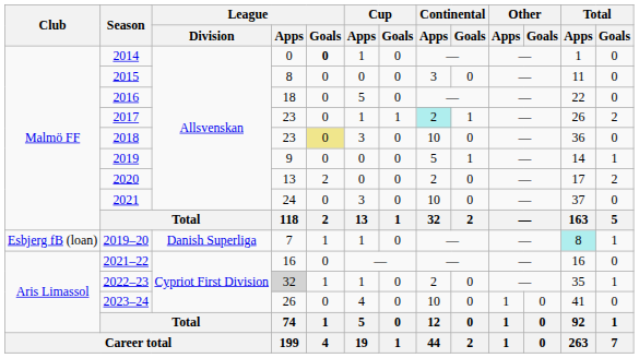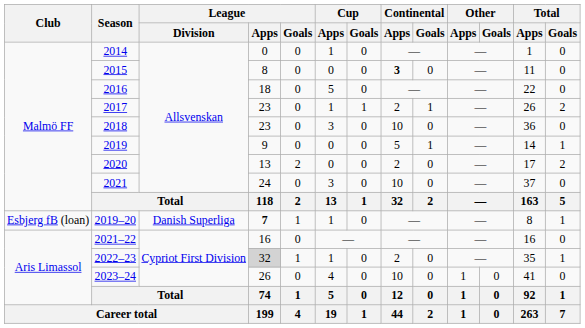2014 | League / Goals: bold -> normal
2015 | Continental / Apps: normal -> bold
2017 | Continental / Apps: paleturquoise background -> no background
2018 | League / Goals: khaki background -> no background
2019–20 | League / Apps: normal -> bold
2019–20 | Total / Apps: paleturquoise background -> no background
